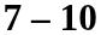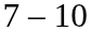row 1 | column 1: bold -> normal
